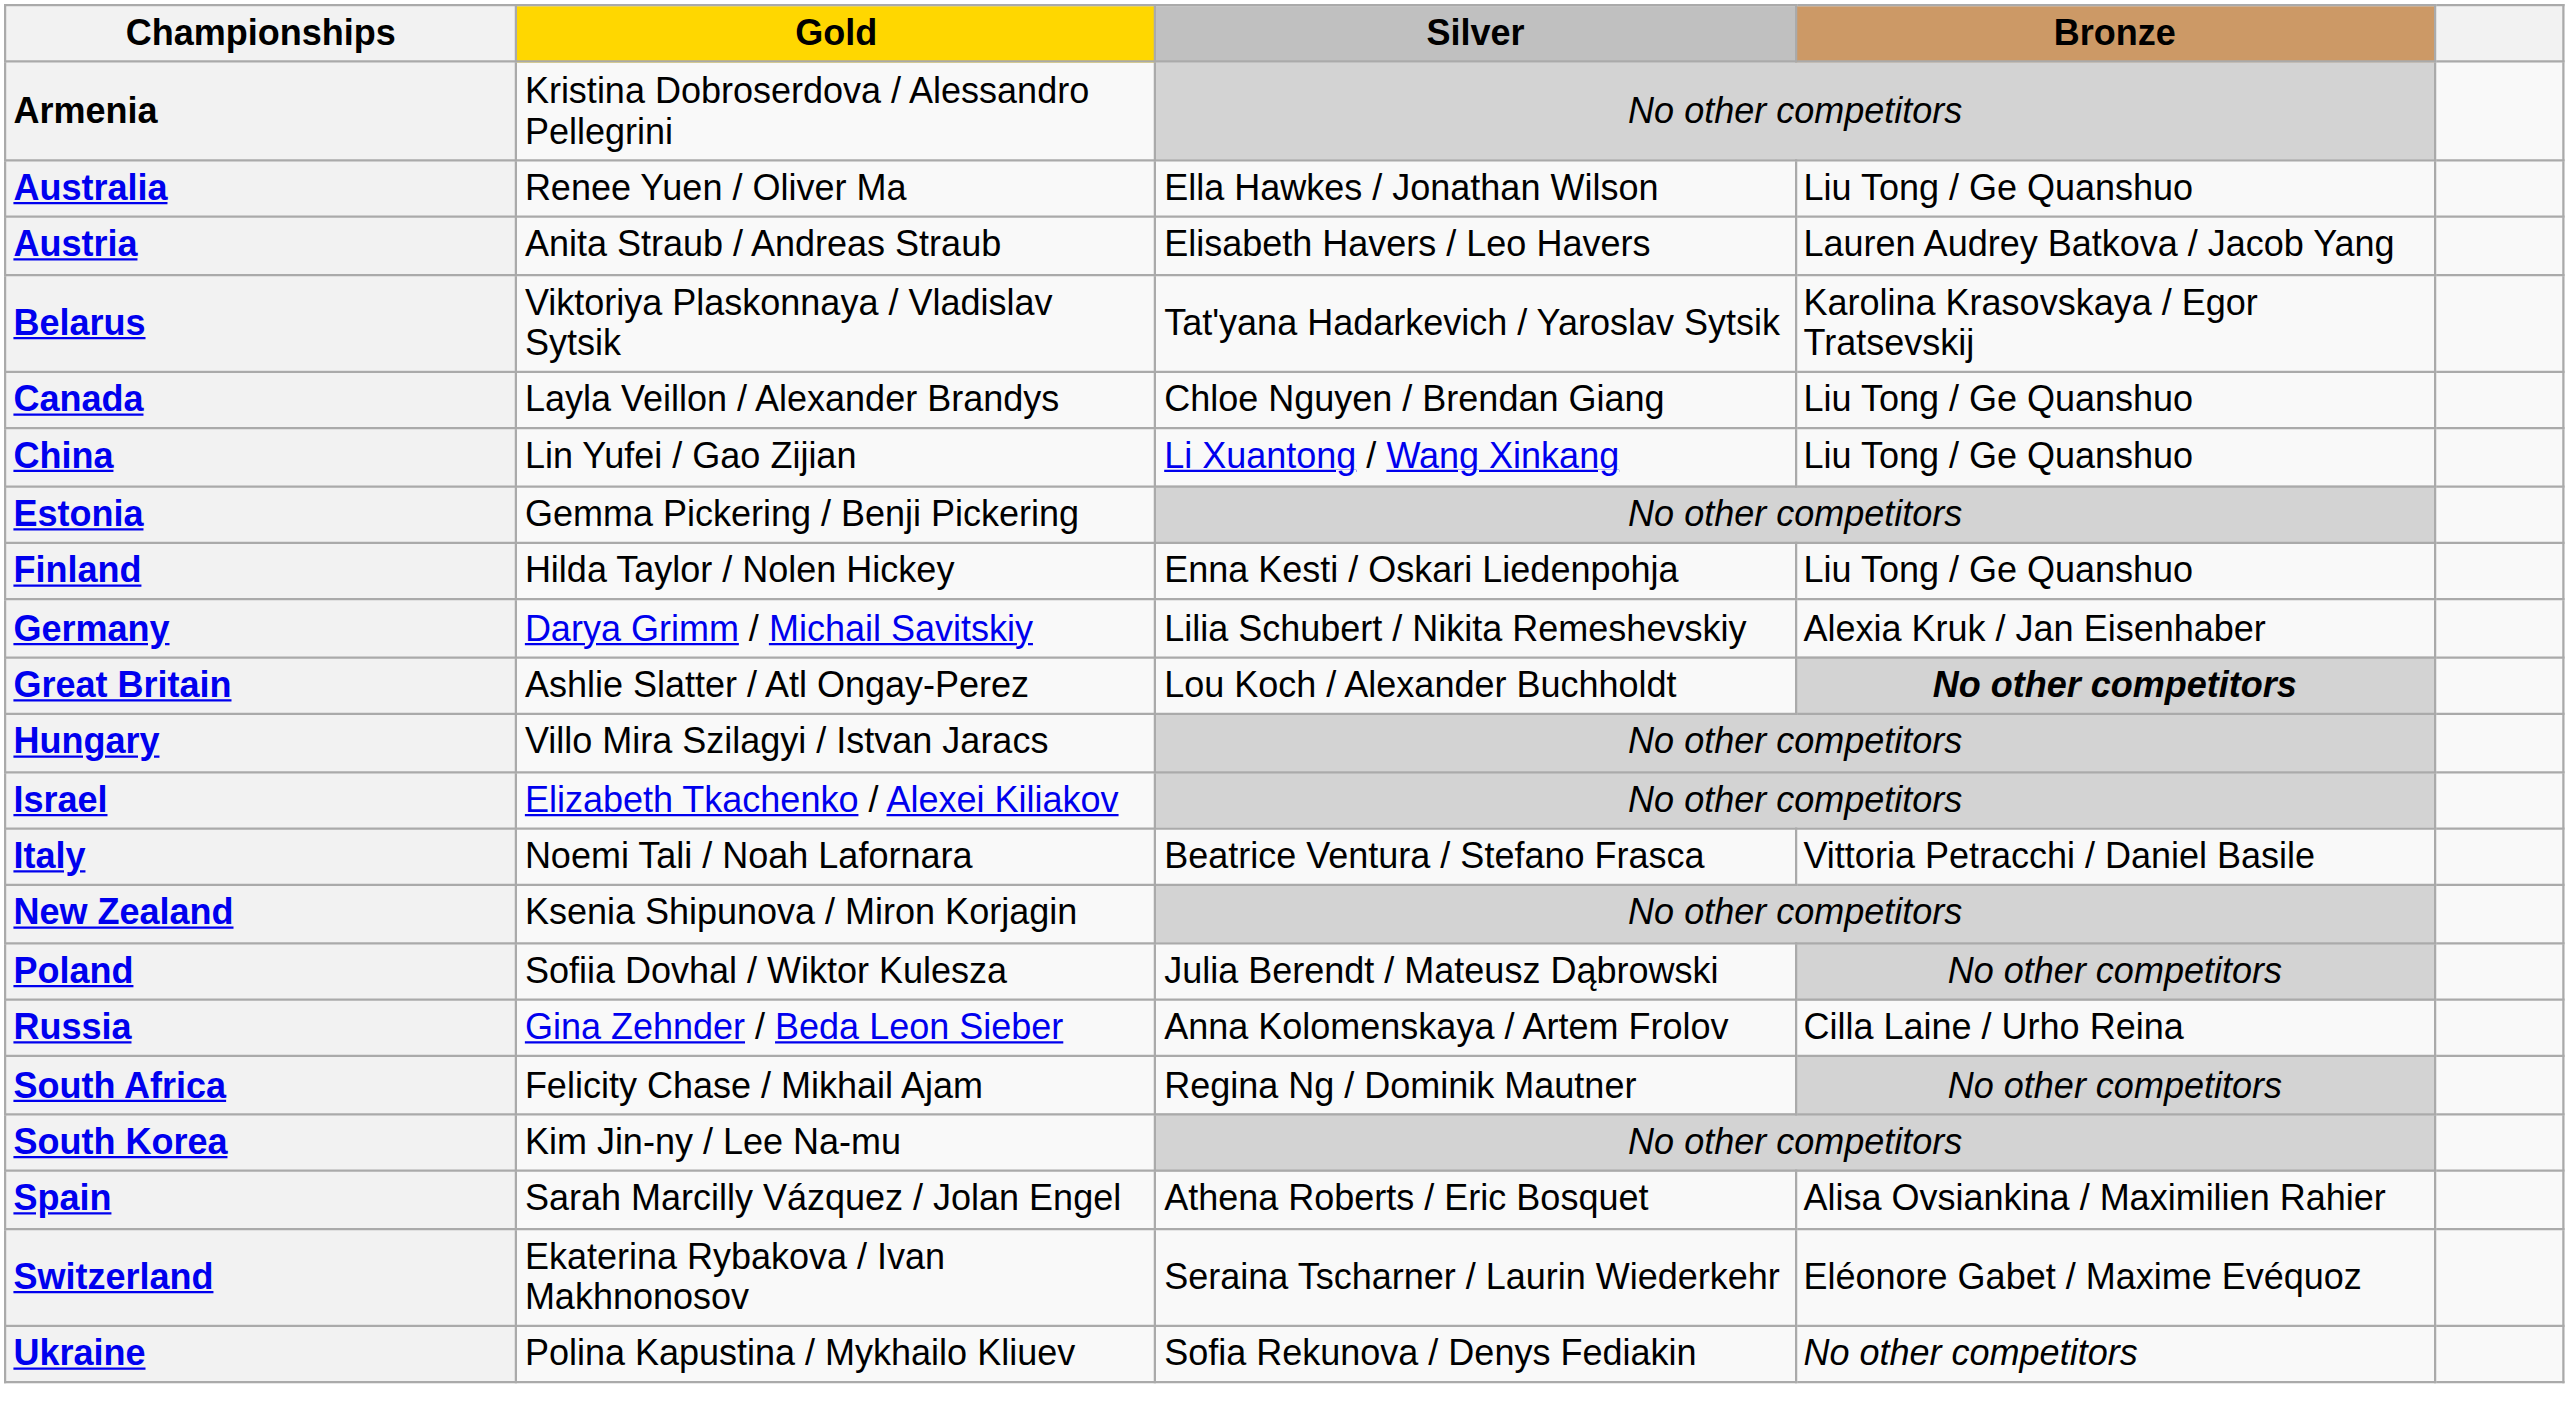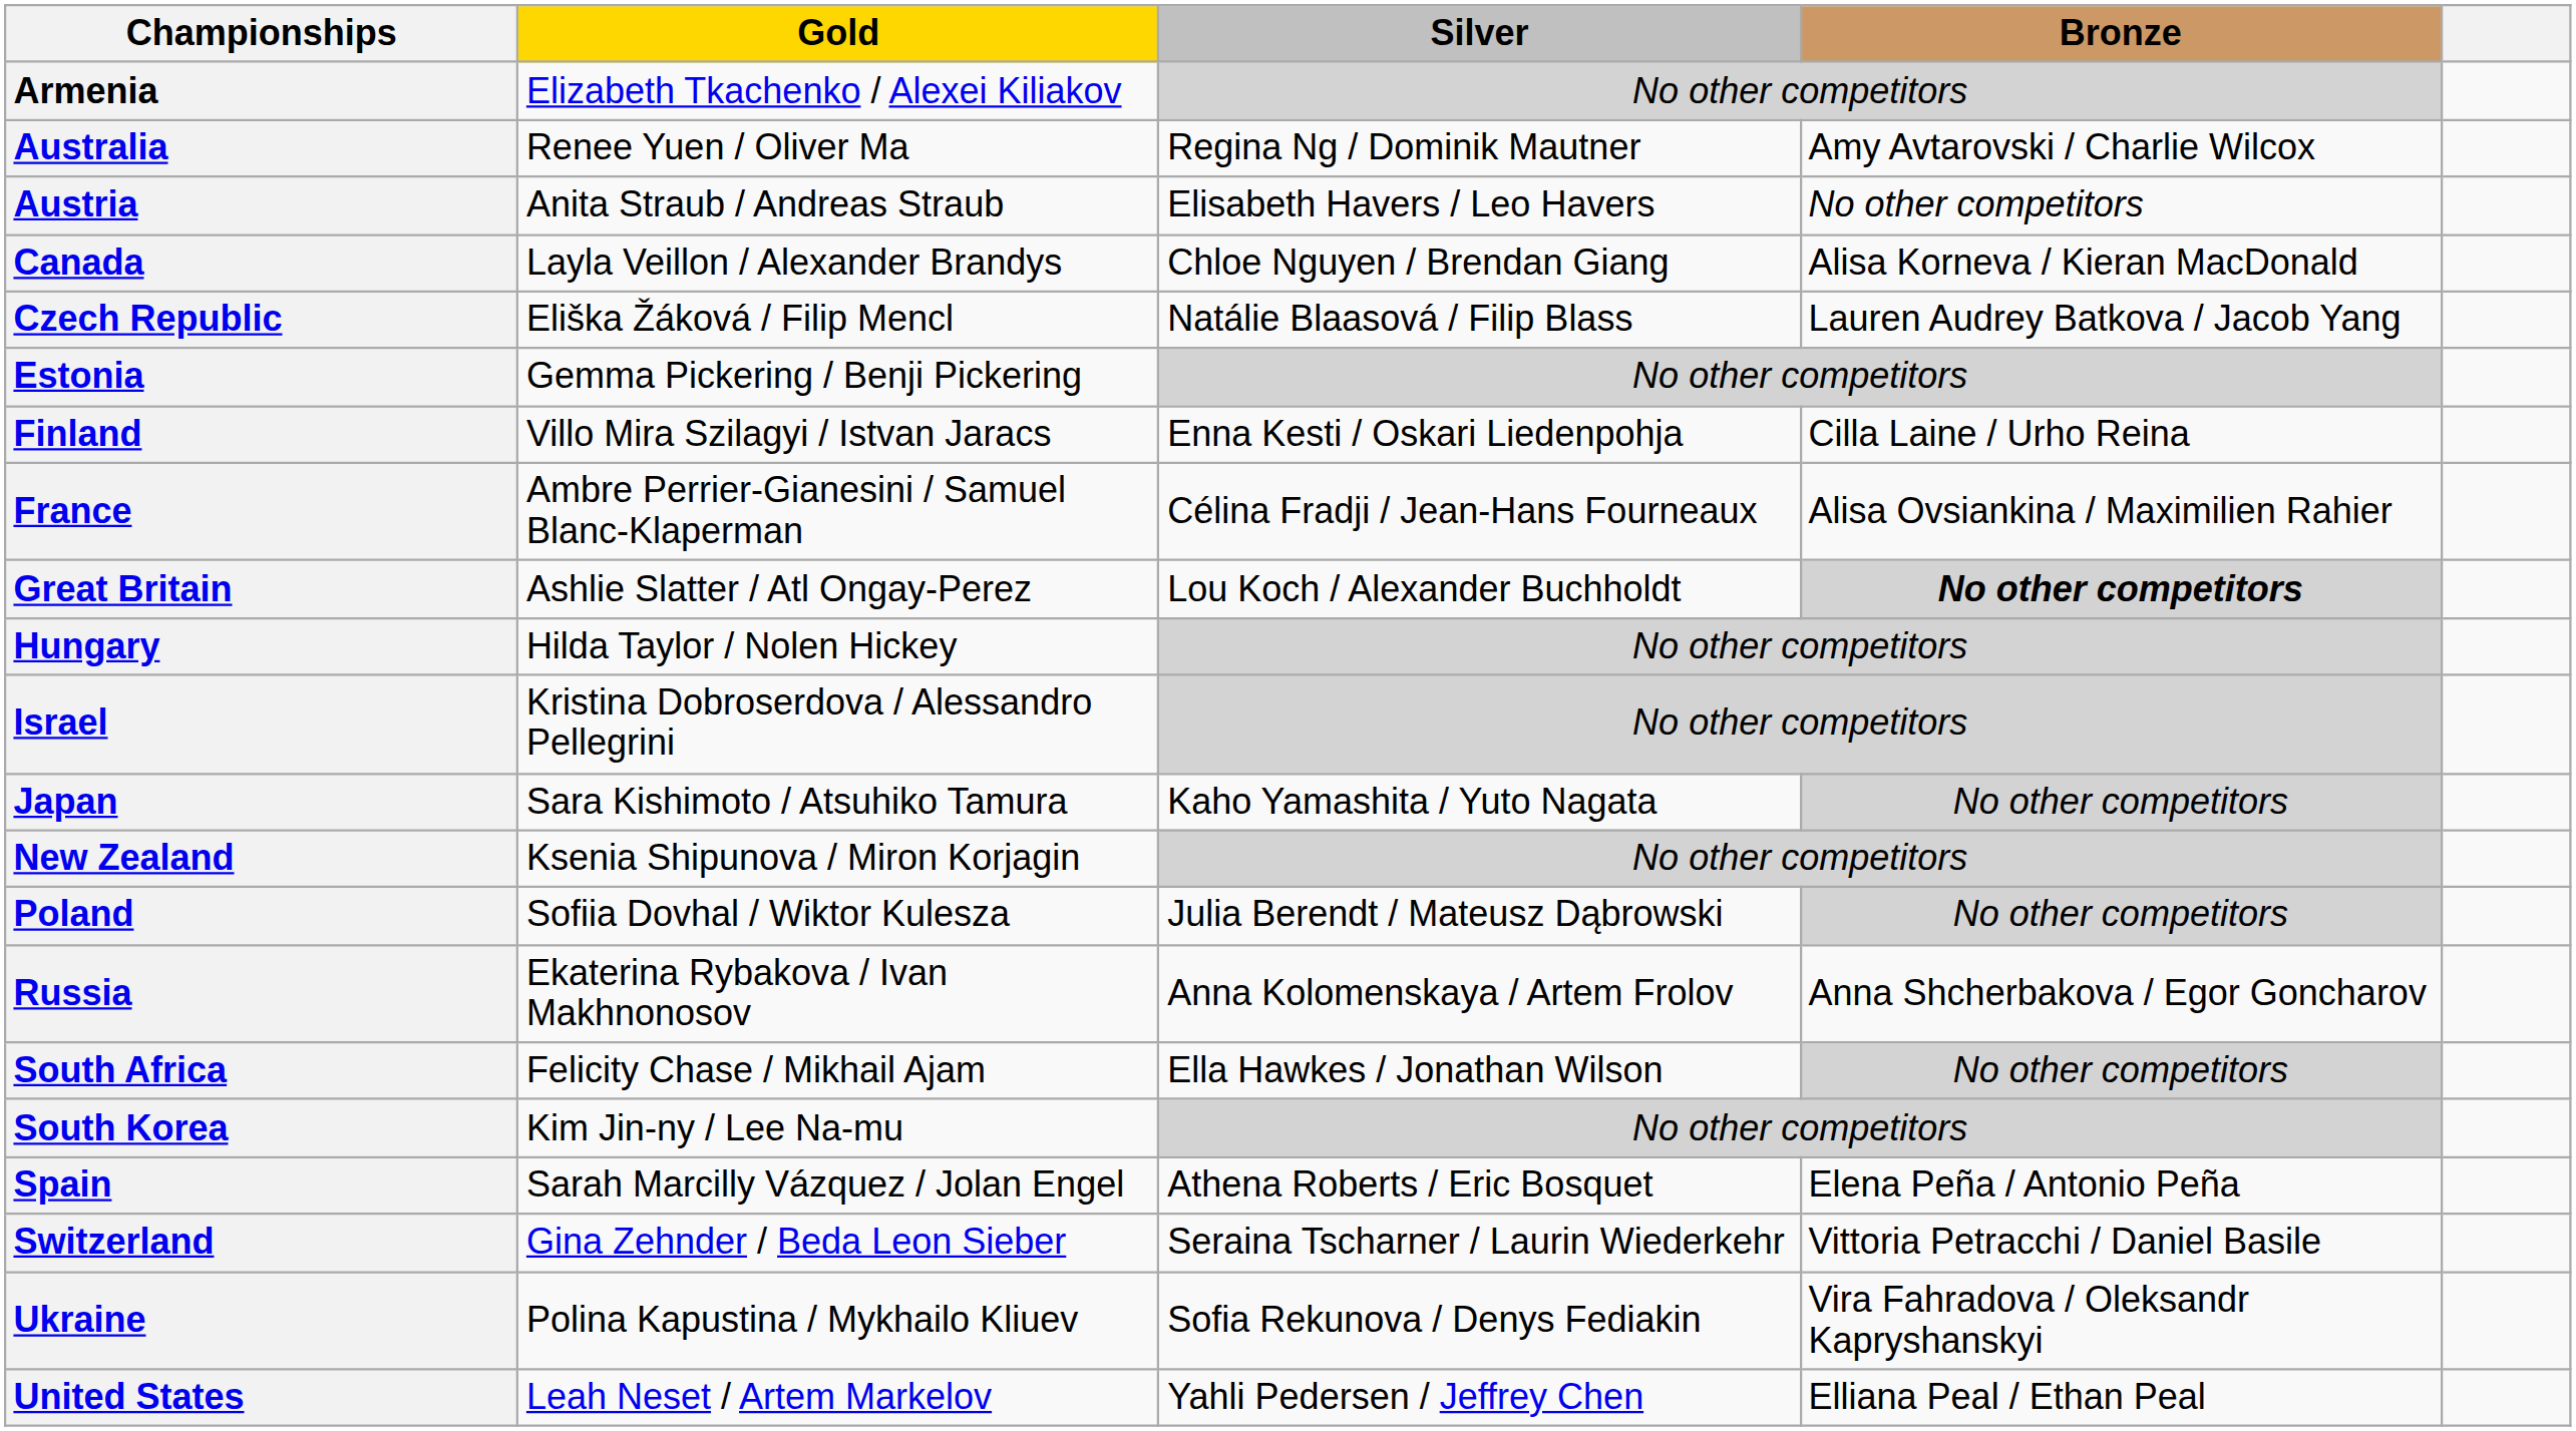Armenia | Gold: Kristina Dobroserdova / Alessandro Pellegrini -> Elizabeth Tkachenko / Alexei Kiliakov
Australia | Silver: Ella Hawkes / Jonathan Wilson -> Regina Ng / Dominik Mautner
Australia | Bronze: Liu Tong / Ge Quanshuo -> Amy Avtarovski / Charlie Wilcox
Austria | Bronze: Lauren Audrey Batkova / Jacob Yang -> No other competitors
- row: Belarus | Viktoriya Plaskonnaya / Vladislav Sytsik | Tat'yana Hadarkevich / Yaroslav Sytsik | Karolina Krasovskaya / Egor Tratsevskij
Canada | Bronze: Liu Tong / Ge Quanshuo -> Alisa Korneva / Kieran MacDonald
- row: China | Lin Yufei / Gao Zijian | Li Xuantong / Wang Xinkang | Liu Tong / Ge Quanshuo
+ row: Czech Republic | Eliška Žáková / Filip Mencl | Natálie Blaasová / Filip Blass | Lauren Audrey Batkova / Jacob Yang
Finland | Gold: Hilda Taylor / Nolen Hickey -> Villo Mira Szilagyi / Istvan Jaracs
Finland | Bronze: Liu Tong / Ge Quanshuo -> Cilla Laine / Urho Reina
+ row: France | Ambre Perrier-Gianesini / Samuel Blanc-Klaperman | Célina Fradji / Jean-Hans Fourneaux | Alisa Ovsiankina / Maximilien Rahier
- row: Germany | Darya Grimm / Michail Savitskiy | Lilia Schubert / Nikita Remeshevskiy | Alexia Kruk / Jan Eisenhaber
Hungary | Gold: Villo Mira Szilagyi / Istvan Jaracs -> Hilda Taylor / Nolen Hickey
Israel | Gold: Elizabeth Tkachenko / Alexei Kiliakov -> Kristina Dobroserdova / Alessandro Pellegrini
- row: Italy | Noemi Tali / Noah Lafornara | Beatrice Ventura / Stefano Frasca | Vittoria Petracchi / Daniel Basile
+ row: Japan | Sara Kishimoto / Atsuhiko Tamura | Kaho Yamashita / Yuto Nagata | No other competitors
Russia | Gold: Gina Zehnder / Beda Leon Sieber -> Ekaterina Rybakova / Ivan Makhnonosov
Russia | Bronze: Cilla Laine / Urho Reina -> Anna Shcherbakova / Egor Goncharov
South Africa | Silver: Regina Ng / Dominik Mautner -> Ella Hawkes / Jonathan Wilson
Spain | Bronze: Alisa Ovsiankina / Maximilien Rahier -> Elena Peña / Antonio Peña
Switzerland | Gold: Ekaterina Rybakova / Ivan Makhnonosov -> Gina Zehnder / Beda Leon Sieber
Switzerland | Bronze: Eléonore Gabet / Maxime Evéquoz -> Vittoria Petracchi / Daniel Basile
Ukraine | Bronze: No other competitors -> Vira Fahradova / Oleksandr Kapryshanskyi
+ row: United States | Leah Neset / Artem Markelov | Yahli Pedersen / Jeffrey Chen | Elliana Peal / Ethan Peal
